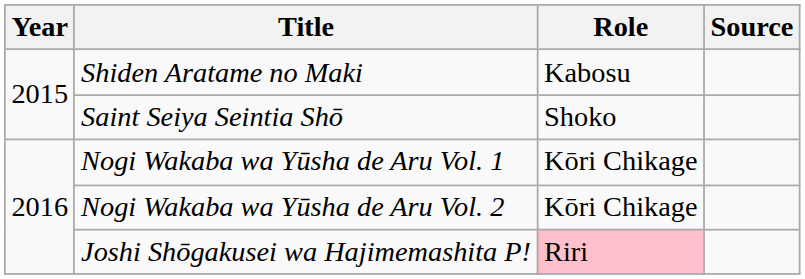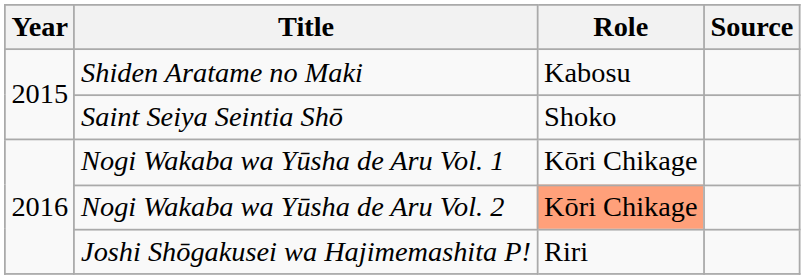Nogi Wakaba wa Yūsha de Aru Vol. 2 | Role: no background -> lightsalmon background
Joshi Shōgakusei wa Hajimemashita P! | Role: pink background -> no background
